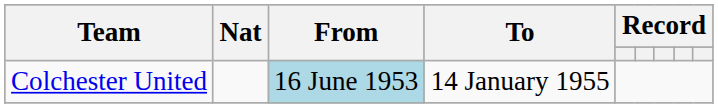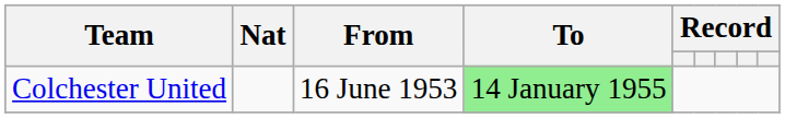Colchester United | From: lightblue background -> no background
Colchester United | To: no background -> lightgreen background
